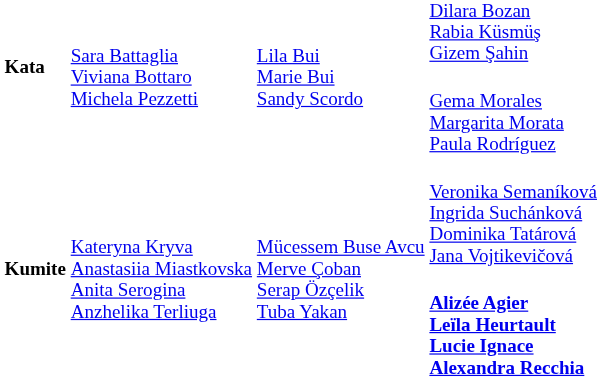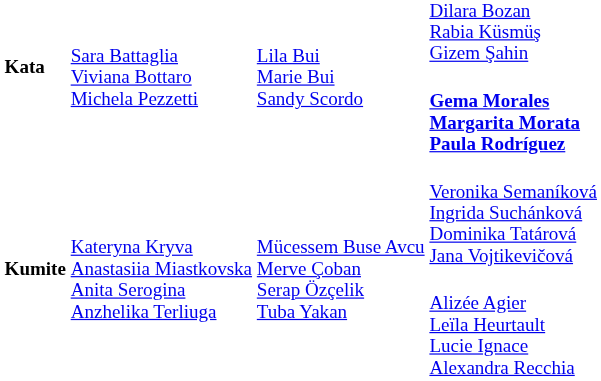Gema Morales Margarita Morata Paula Rodríguez | column 4: normal -> bold
Alizée Agier Leïla Heurtault Lucie Ignace Alexandra Recchia | column 4: bold -> normal
